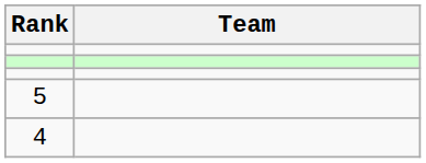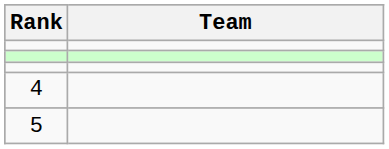row 5 | Rank: 5 -> 4
row 6 | Rank: 4 -> 5
